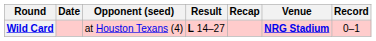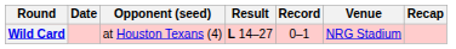columns swapped: Record <-> Recap
Wild Card | Venue: bold -> normal
